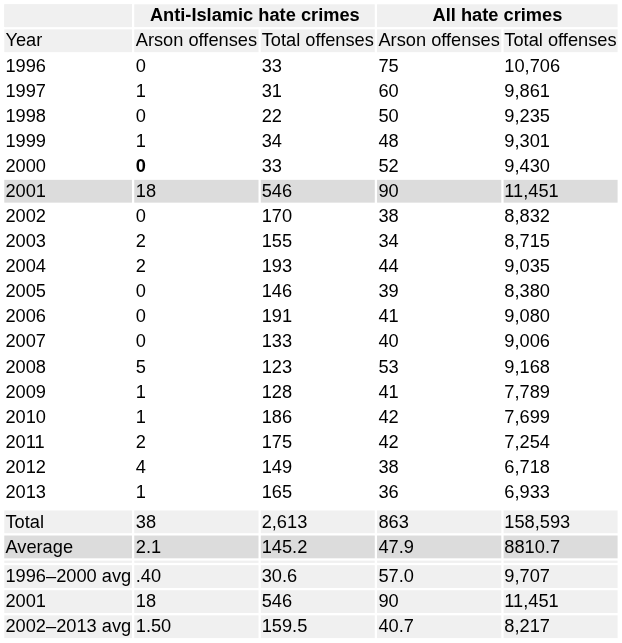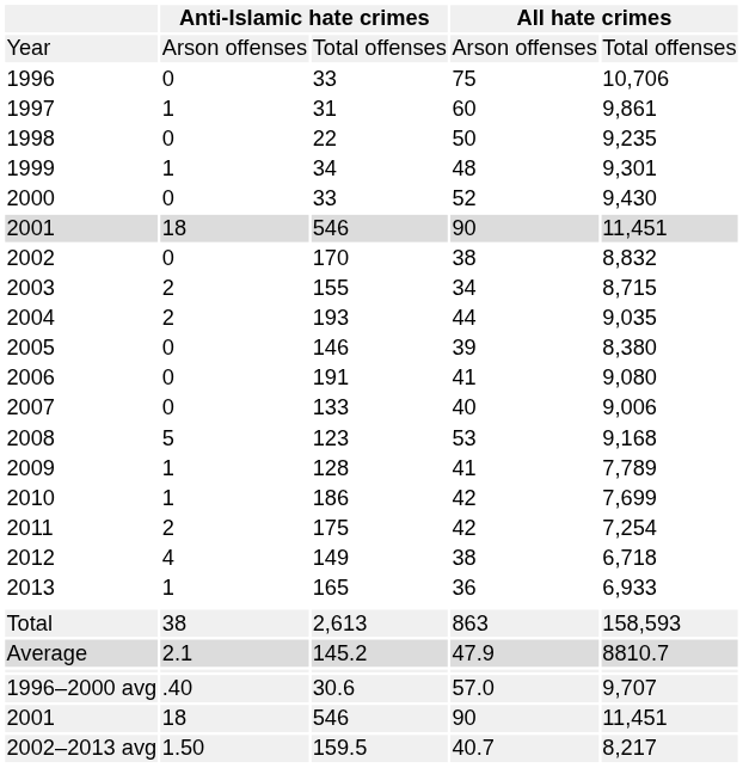2000 | column 2: bold -> normal
